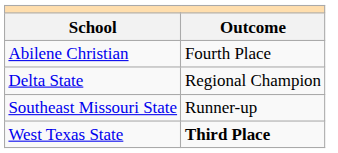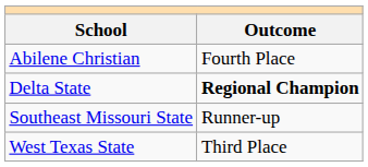Delta State | Outcome: normal -> bold
West Texas State | Outcome: bold -> normal
